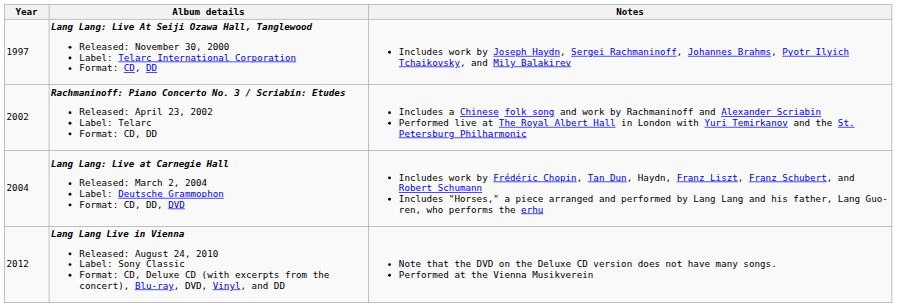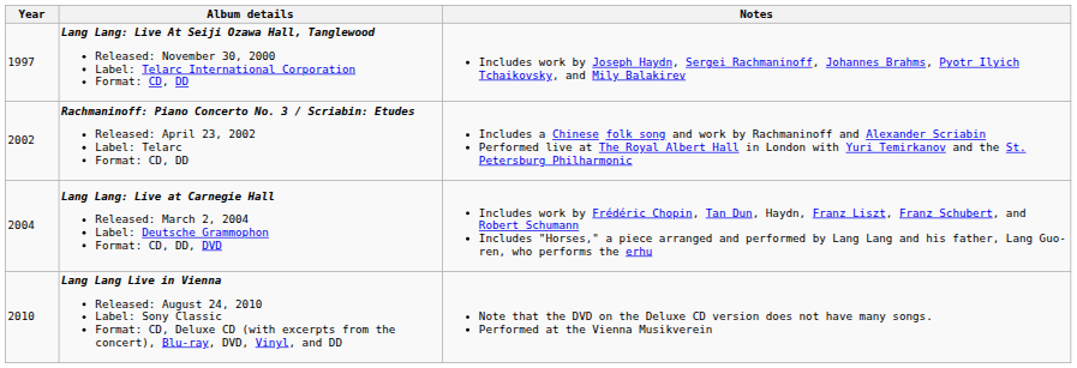row 5 | Year: 2012 -> 2010
